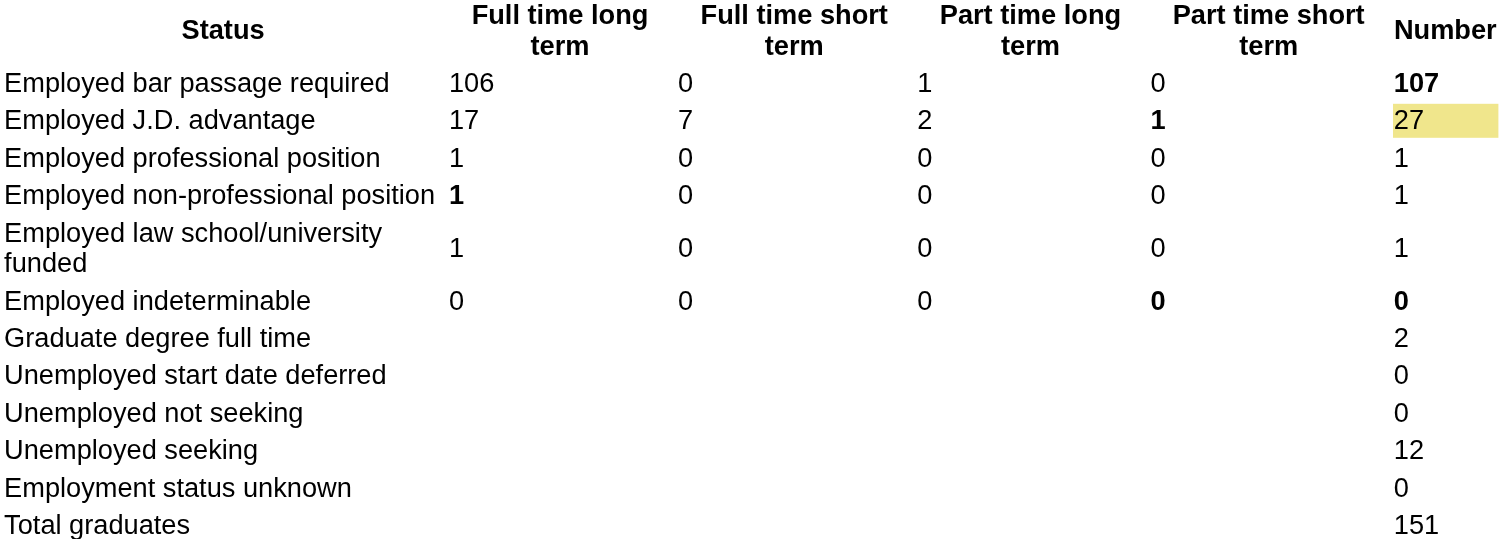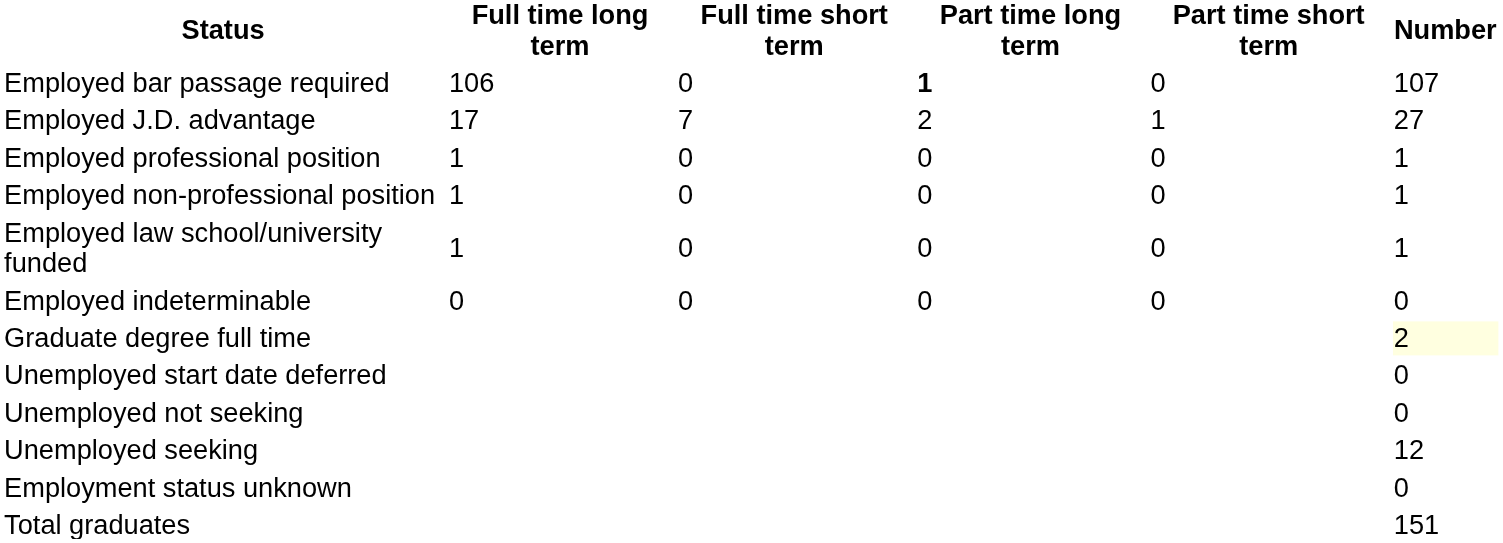Employed bar passage required | Part time long term: normal -> bold
Employed bar passage required | Number: bold -> normal
Employed J.D. advantage | Part time short term: bold -> normal
Employed J.D. advantage | Number: khaki background -> no background
Employed non-professional position | Full time long term: bold -> normal
Employed indeterminable | Part time short term: bold -> normal
Employed indeterminable | Number: bold -> normal
Graduate degree full time | Number: no background -> lightyellow background
